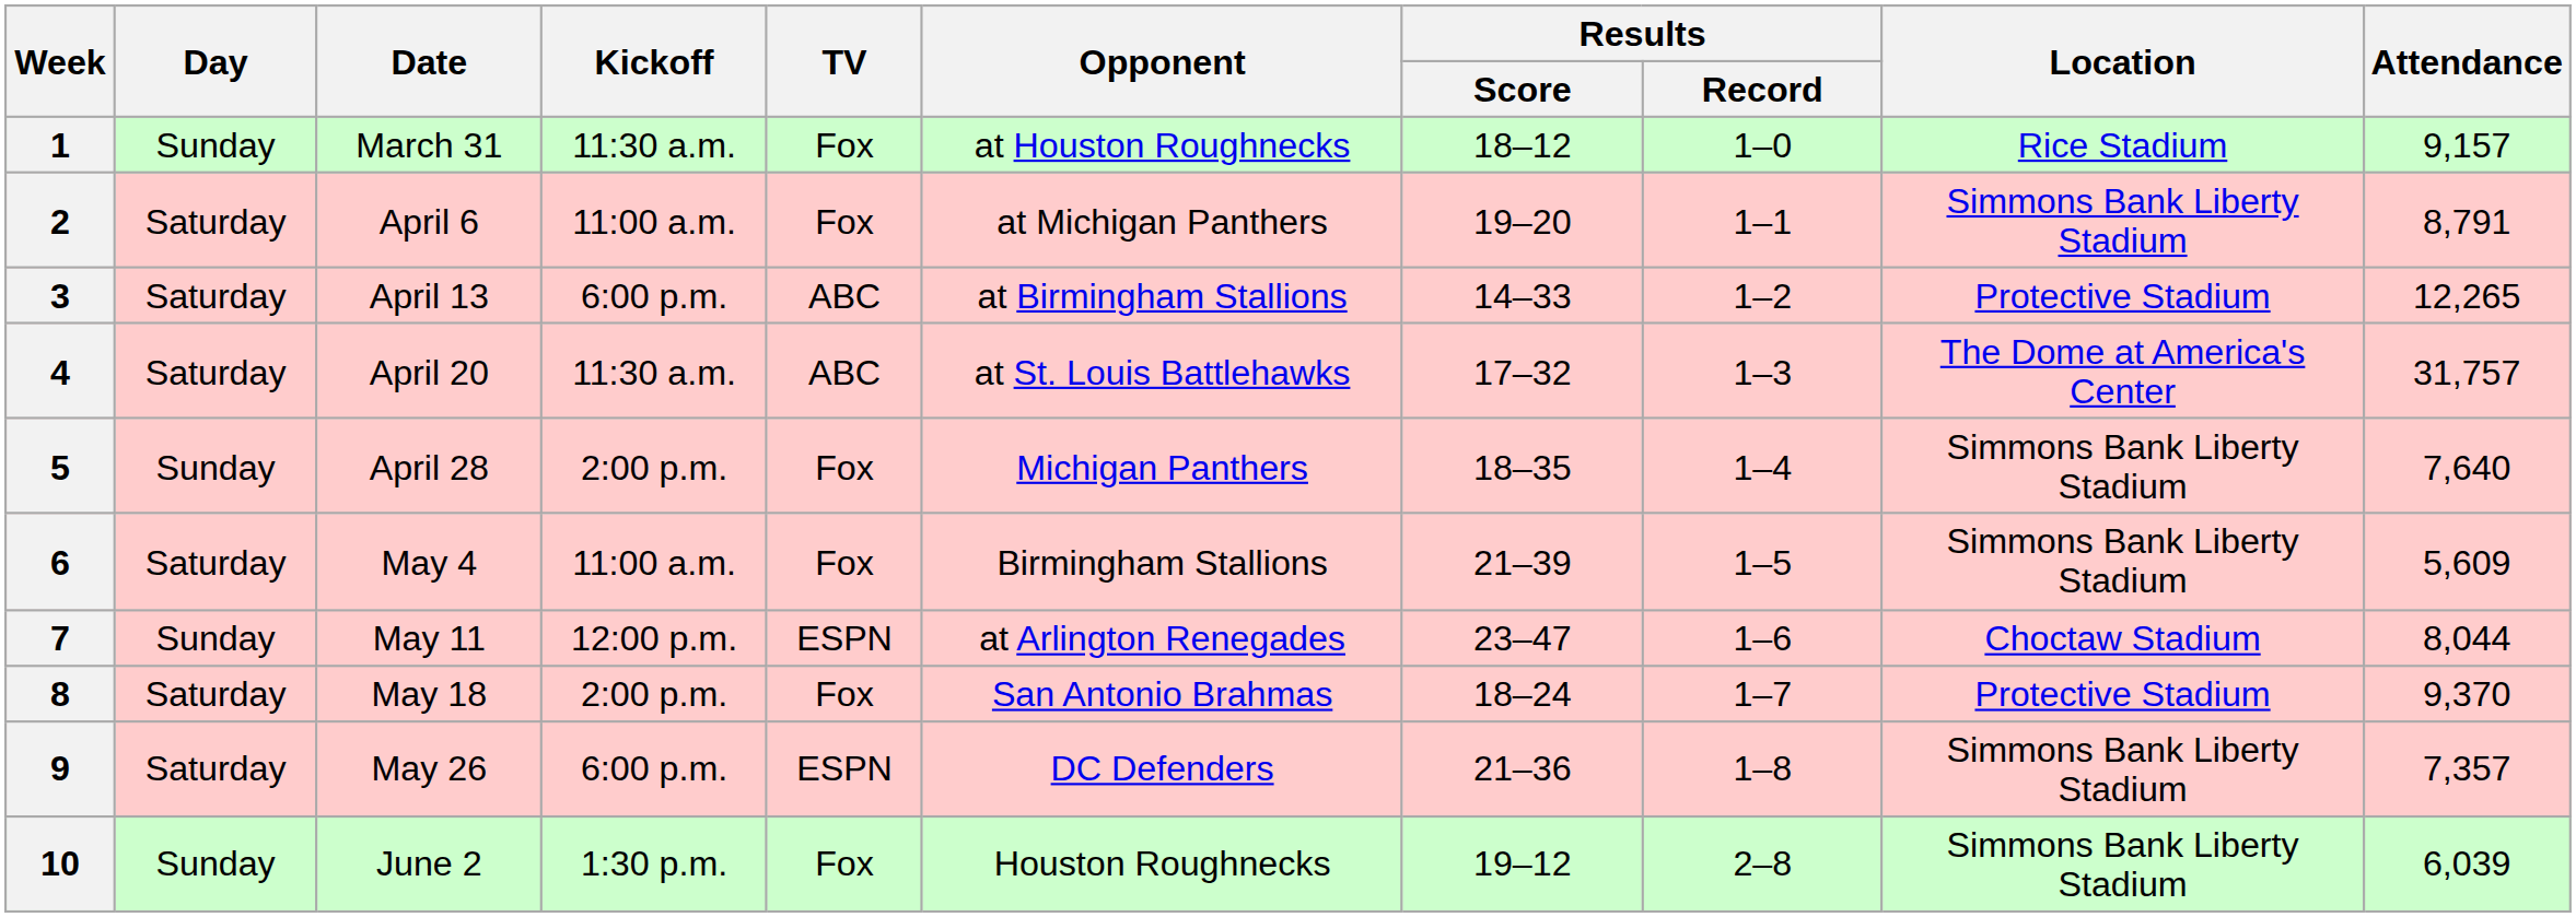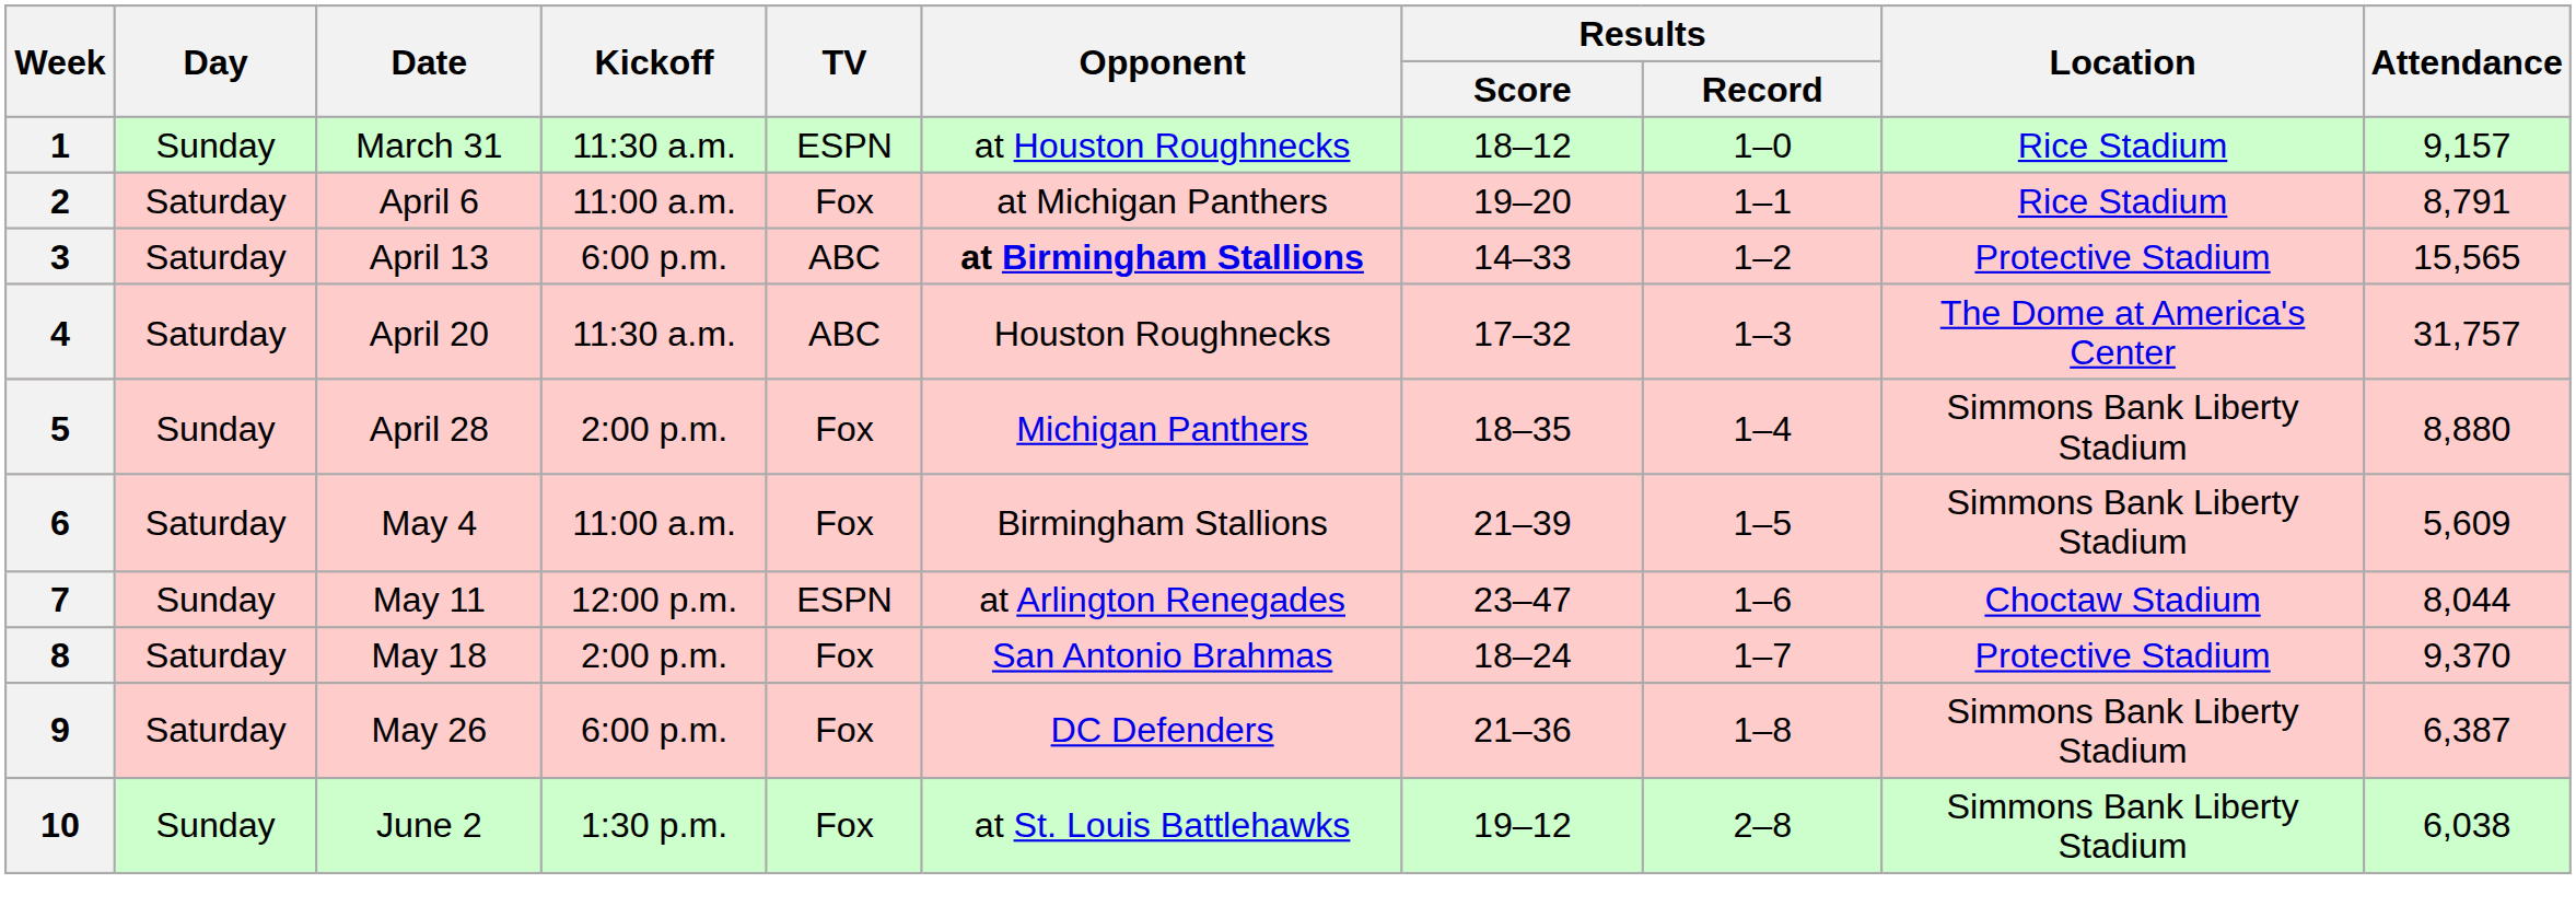1 | TV: Fox -> ESPN
2 | Location: Simmons Bank Liberty Stadium -> Rice Stadium
3 | Opponent: normal -> bold
3 | Attendance: 12,265 -> 15,565
4 | Opponent: at St. Louis Battlehawks -> Houston Roughnecks
5 | Attendance: 7,640 -> 8,880
9 | TV: ESPN -> Fox
9 | Attendance: 7,357 -> 6,387
10 | Opponent: Houston Roughnecks -> at St. Louis Battlehawks
10 | Attendance: 6,039 -> 6,038
